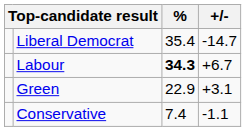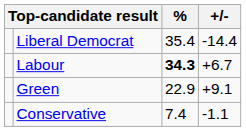Liberal Democrat | +/-: -14.7 -> -14.4
Green | +/-: +3.1 -> +9.1
